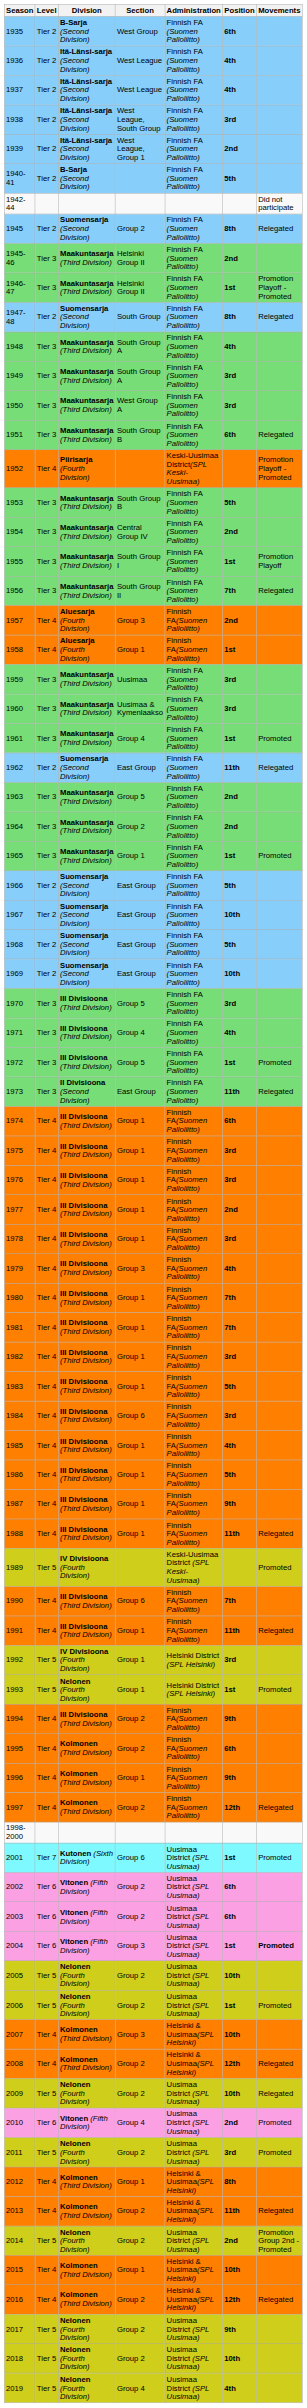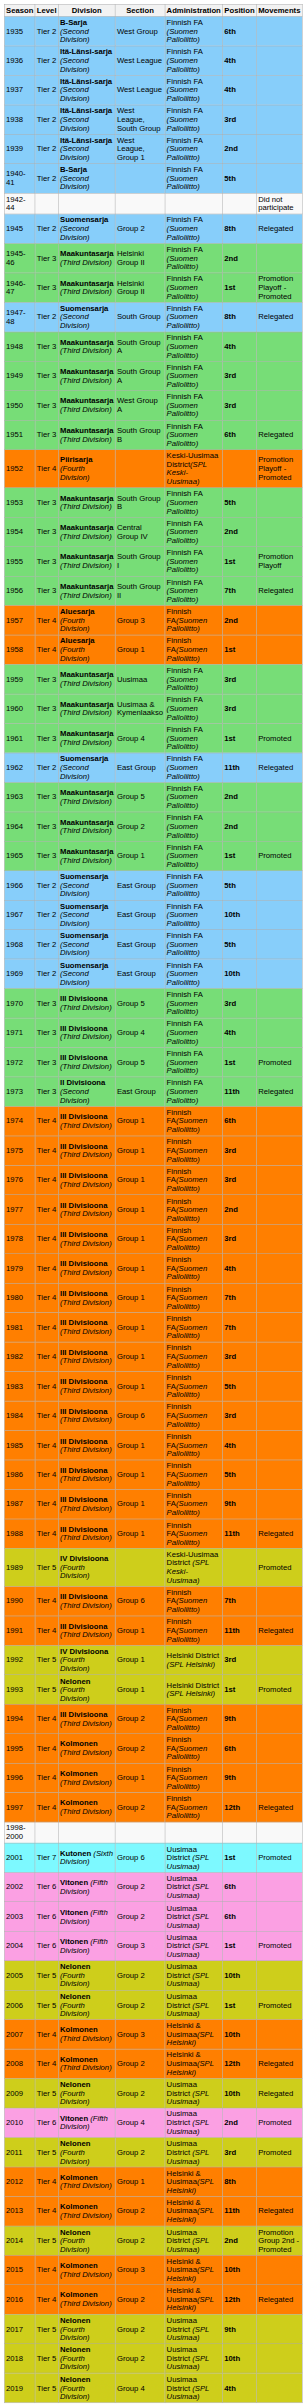1979 | Section: Group 3 -> Group 1
2004 | Movements: bold -> normal
2015 | Section: Group 1 -> Group 3
